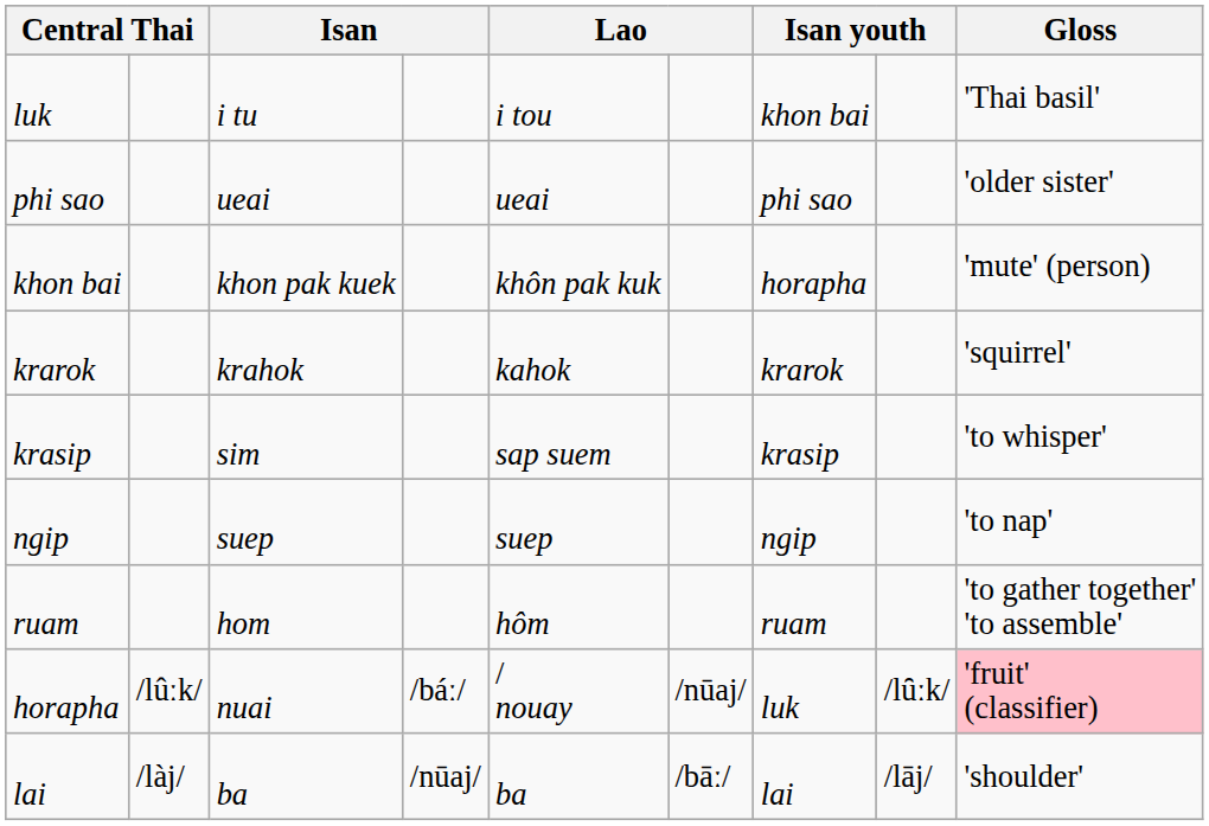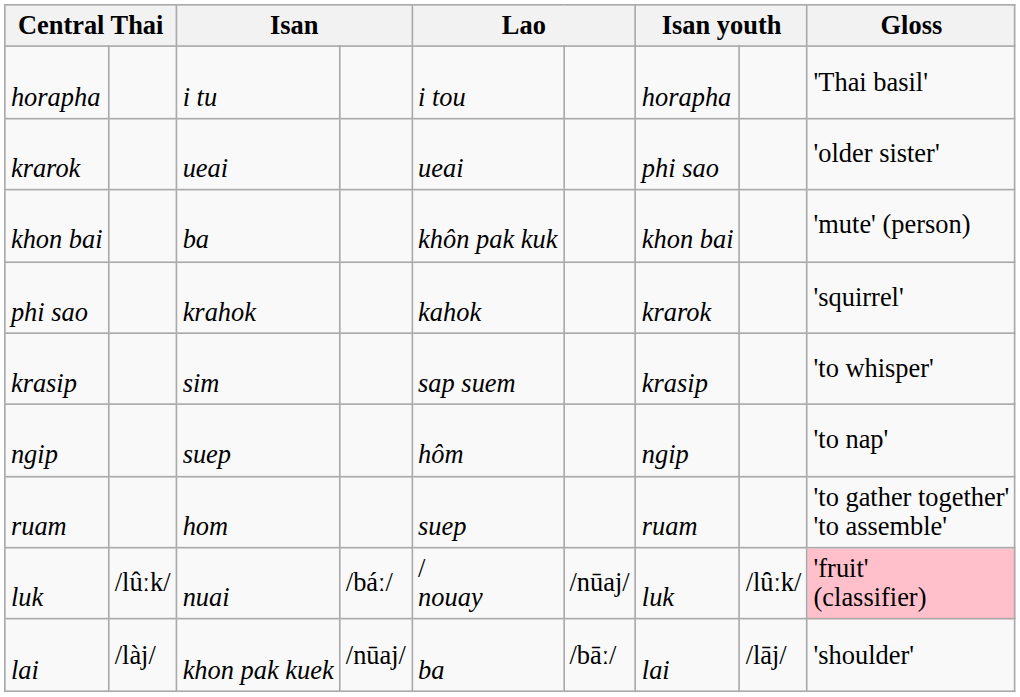row 2 | column 1: luk -> horapha
row 2 | column 7: khon bai -> horapha
row 3 | column 1: phi sao -> krarok
row 4 | column 3: khon pak kuek -> ba
row 4 | column 7: horapha -> khon bai
row 5 | column 1: krarok -> phi sao
row 7 | column 5: suep -> hôm
row 8 | column 5: hôm -> suep
row 9 | column 1: horapha -> luk
row 10 | column 3: ba -> khon pak kuek
